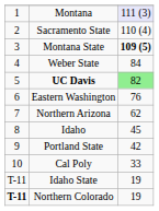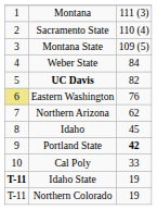Montana | column 3: lavender background -> no background
Montana State | column 3: bold -> normal
UC Davis | column 3: lightgreen background -> no background
Eastern Washington | column 1: no background -> khaki background
Portland State | column 3: normal -> bold
Idaho State | column 1: normal -> bold
Northern Colorado | column 1: bold -> normal
